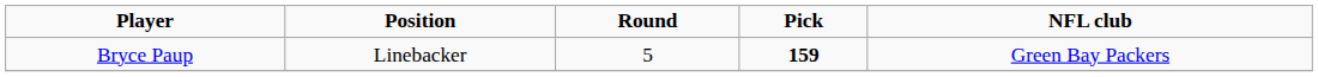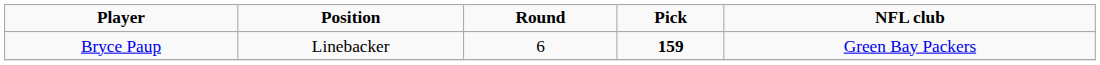Bryce Paup | Round: 5 -> 6
